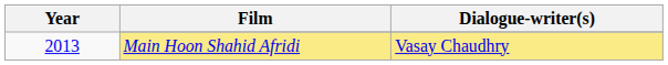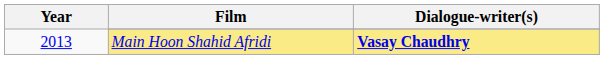Main Hoon Shahid Afridi | Dialogue-writer(s): normal -> bold
